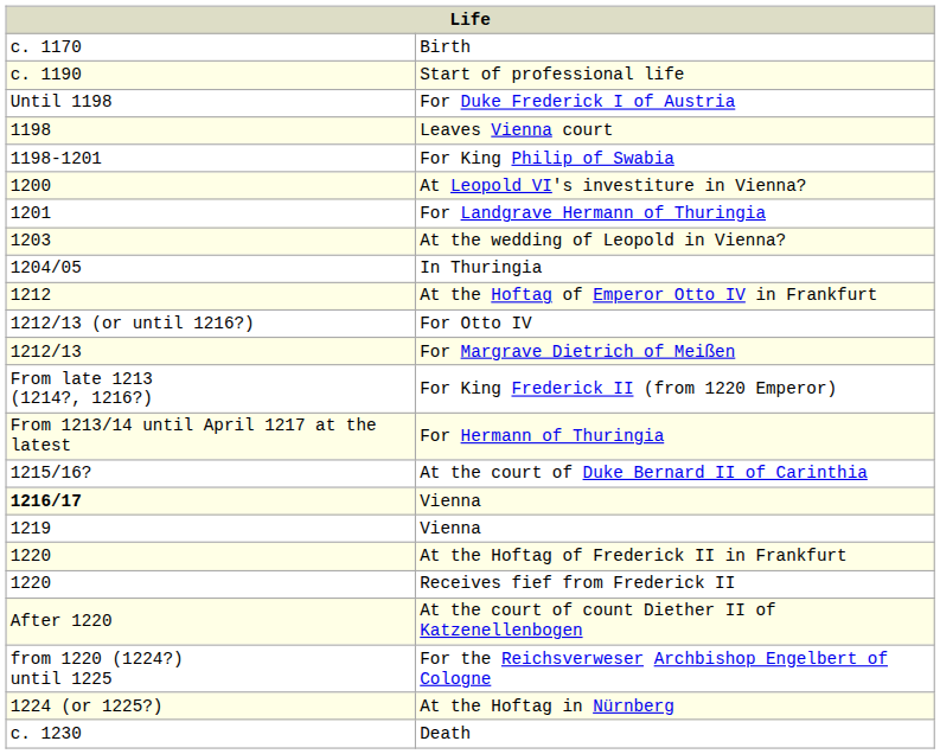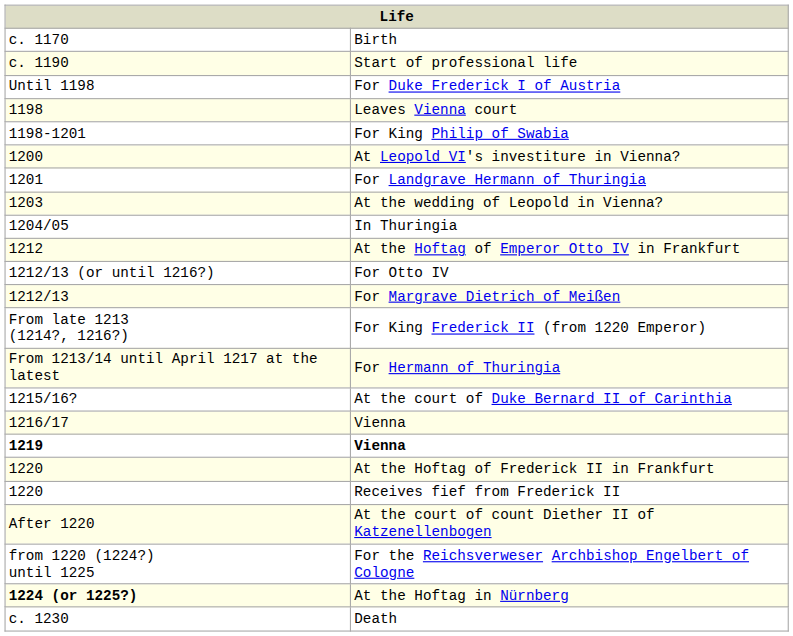row 17 | column 1: bold -> normal
row 18 | column 1: normal -> bold
row 18 | column 2: normal -> bold
row 23 | column 1: normal -> bold
